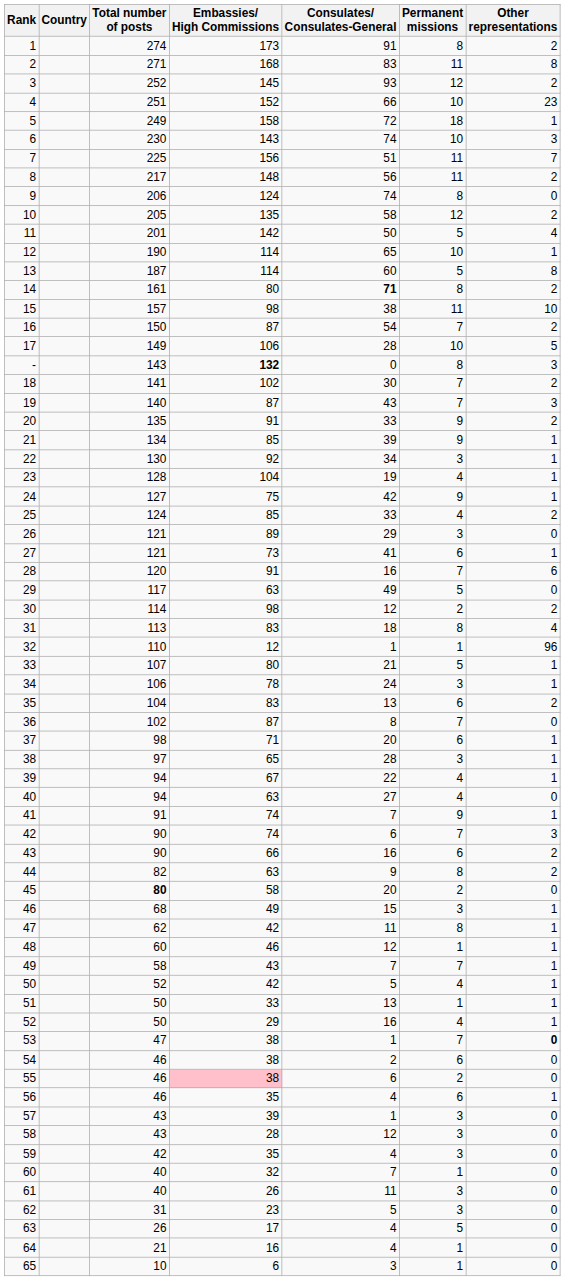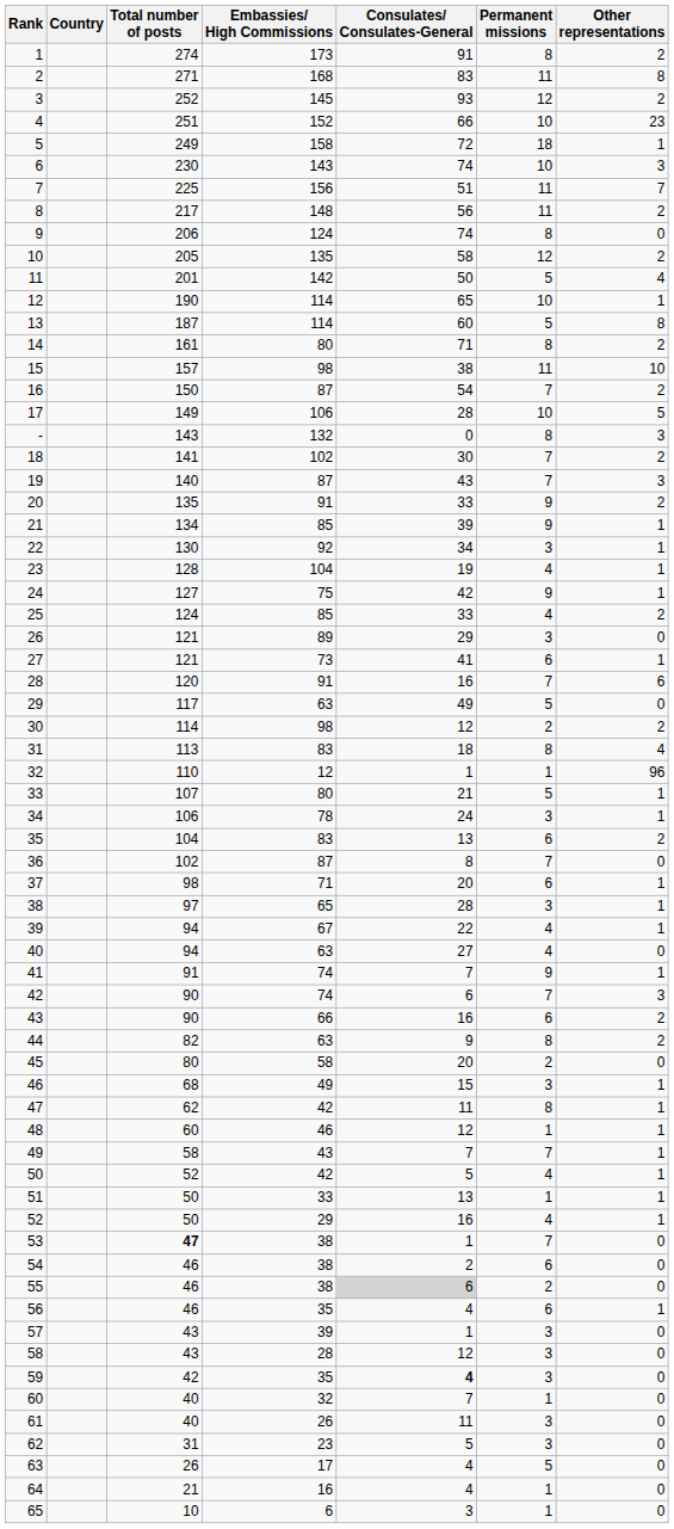14 | Consulates/ Consulates-General: bold -> normal
- | Embassies/ High Commissions: bold -> normal
45 | Total number of posts: bold -> normal
53 | Total number of posts: normal -> bold
53 | Other representations: bold -> normal
55 | Embassies/ High Commissions: pink background -> no background
55 | Consulates/ Consulates-General: no background -> lightgrey background
59 | Consulates/ Consulates-General: normal -> bold
